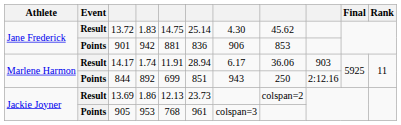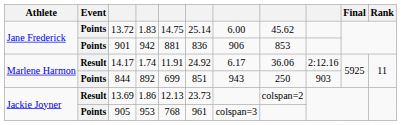13.72 | Event: Result -> Points
13.72 | column 7: 4.30 -> 6.00
14.17 | column 6: 28.94 -> 24.92
14.17 | column 9: 903 -> 2:12.16
844 | column 9: 2:12.16 -> 903
